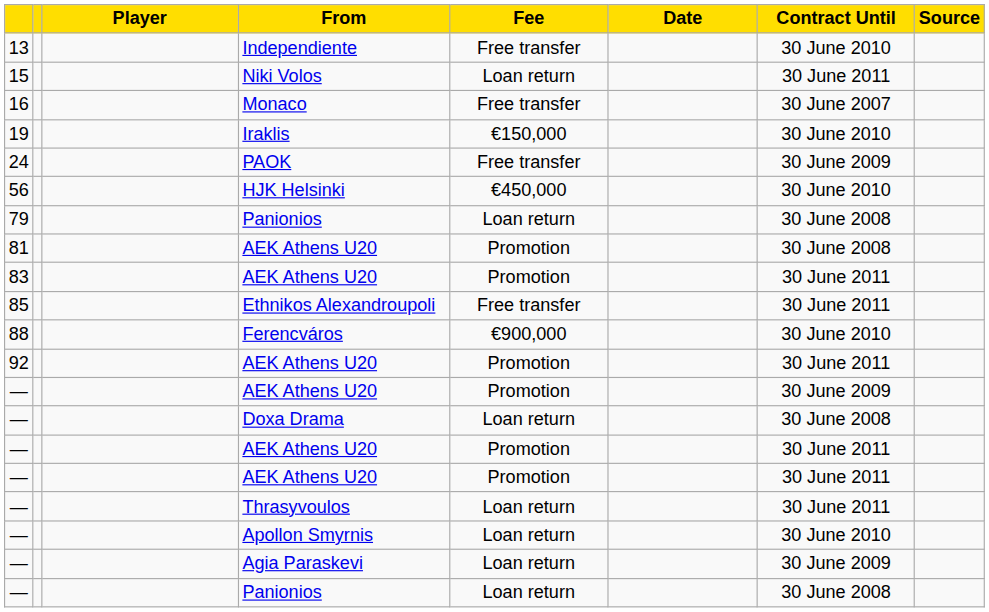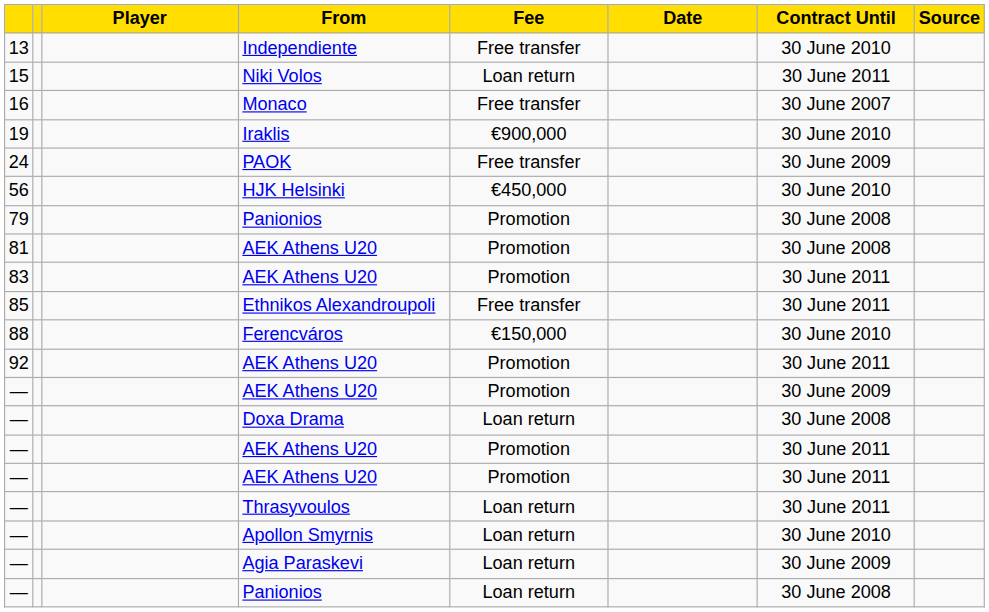Iraklis | Fee: €150,000 -> €900,000
79 / Panionios | Fee: Loan return -> Promotion
Ferencváros | Fee: €900,000 -> €150,000
